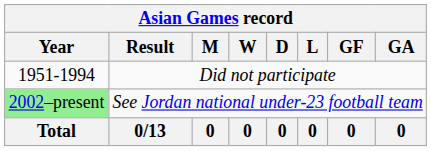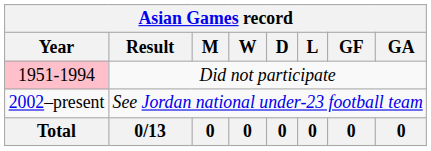1951-1994 | Year: no background -> pink background
2002–present | Year: lightgreen background -> no background
